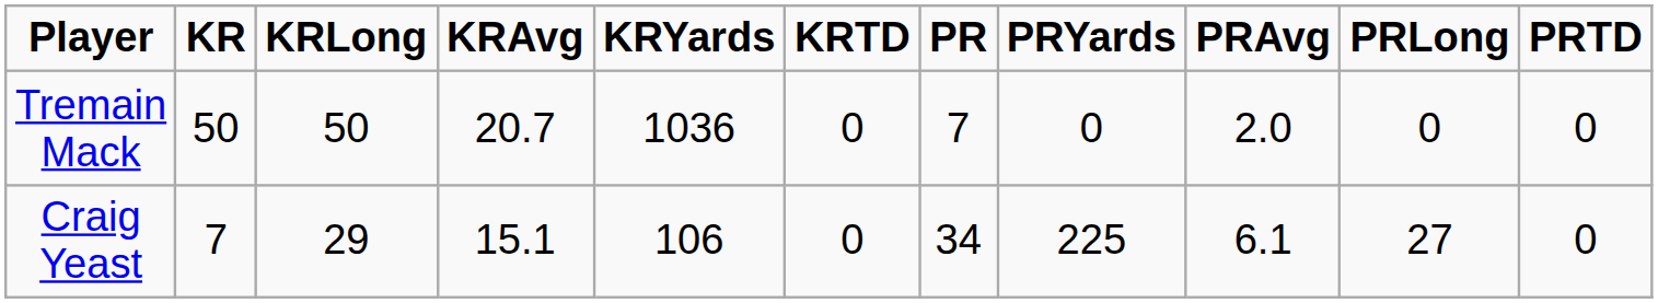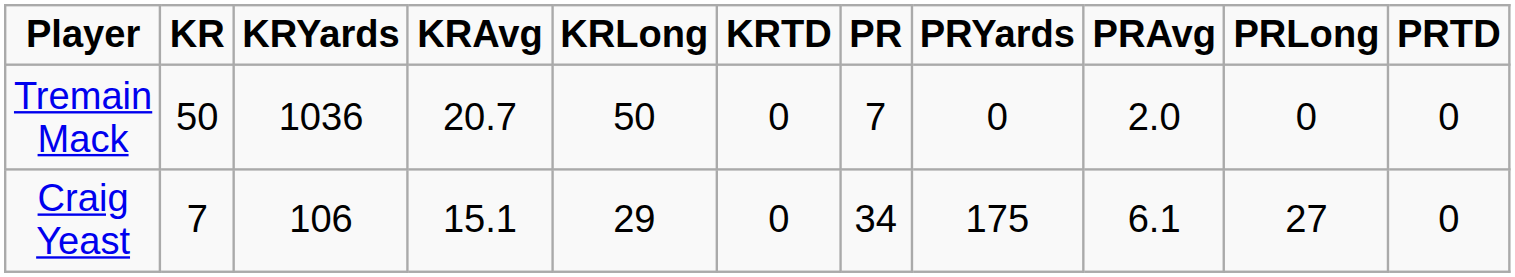columns swapped: KRYards <-> KRLong
Craig Yeast | PRYards: 225 -> 175
